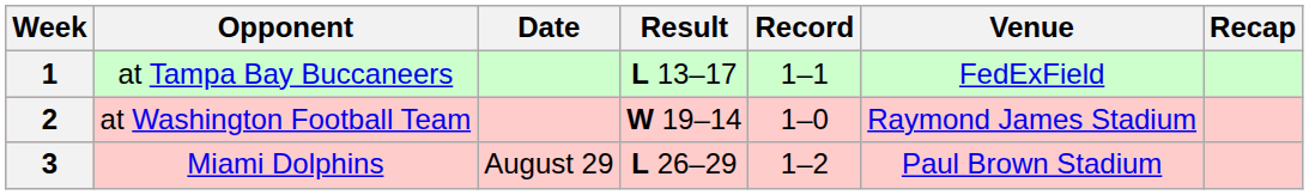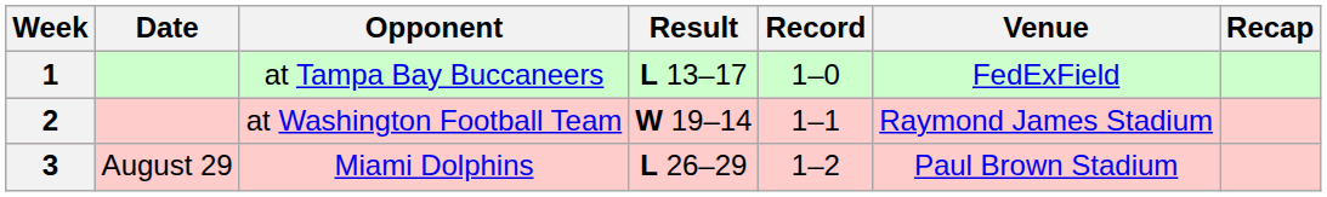columns swapped: Date <-> Opponent
1 | Record: 1–1 -> 1–0
2 | Record: 1–0 -> 1–1
